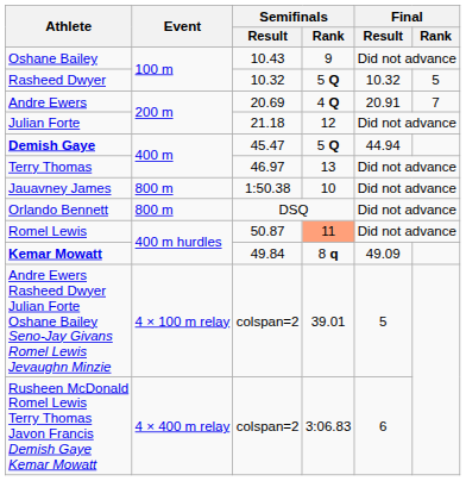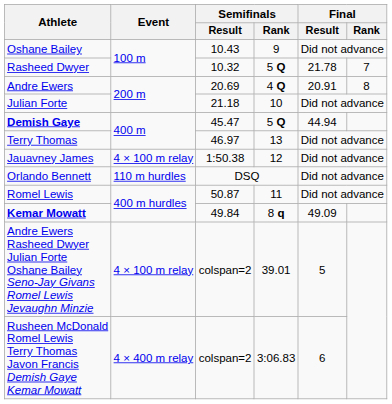Rasheed Dwyer | Final / Result: 10.32 -> 21.78
Rasheed Dwyer | Final / Rank: 5 -> 7
Andre Ewers | Final / Rank: 7 -> 8
Julian Forte | Semifinals / Rank: 12 -> 10
Jauavney James | Event: 800 m -> 4 × 100 m relay
Jauavney James | Semifinals / Rank: 10 -> 12
Orlando Bennett | Event: 800 m -> 110 m hurdles
Romel Lewis | Semifinals / Rank: lightsalmon background -> no background
